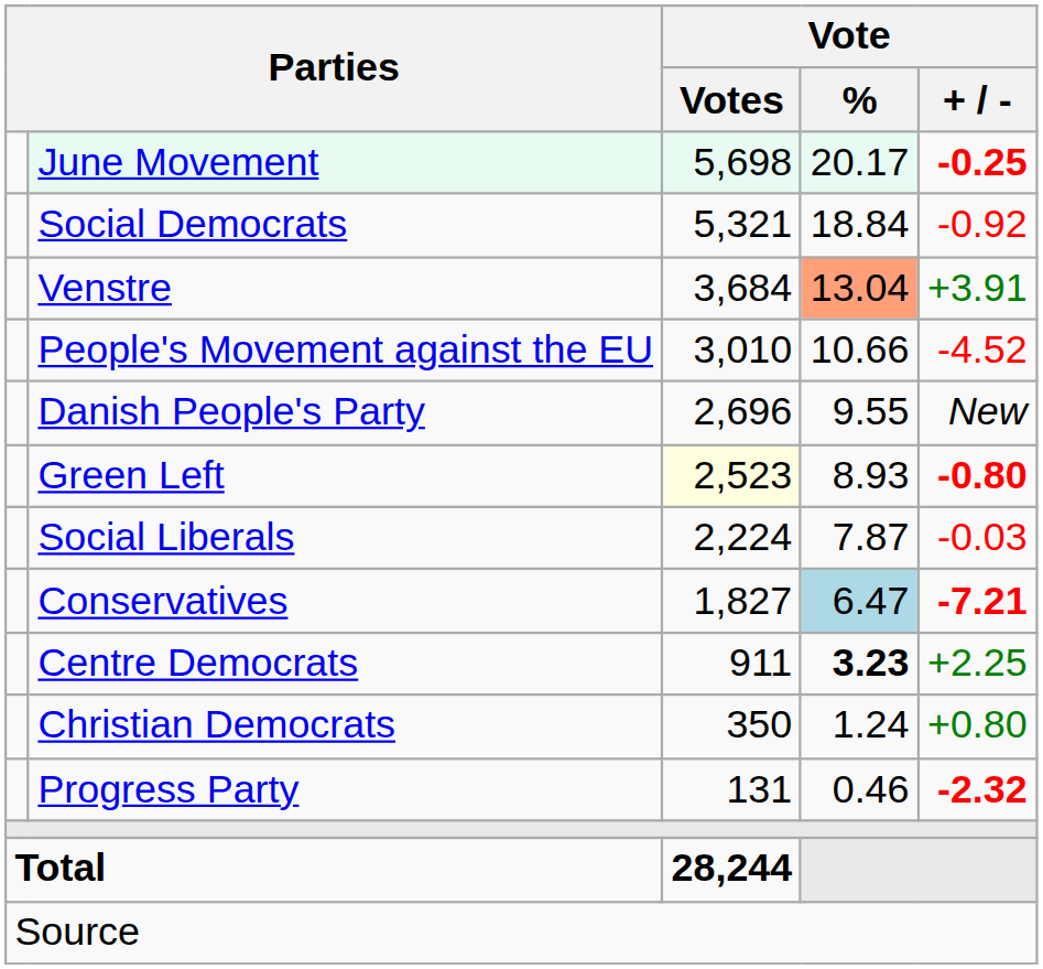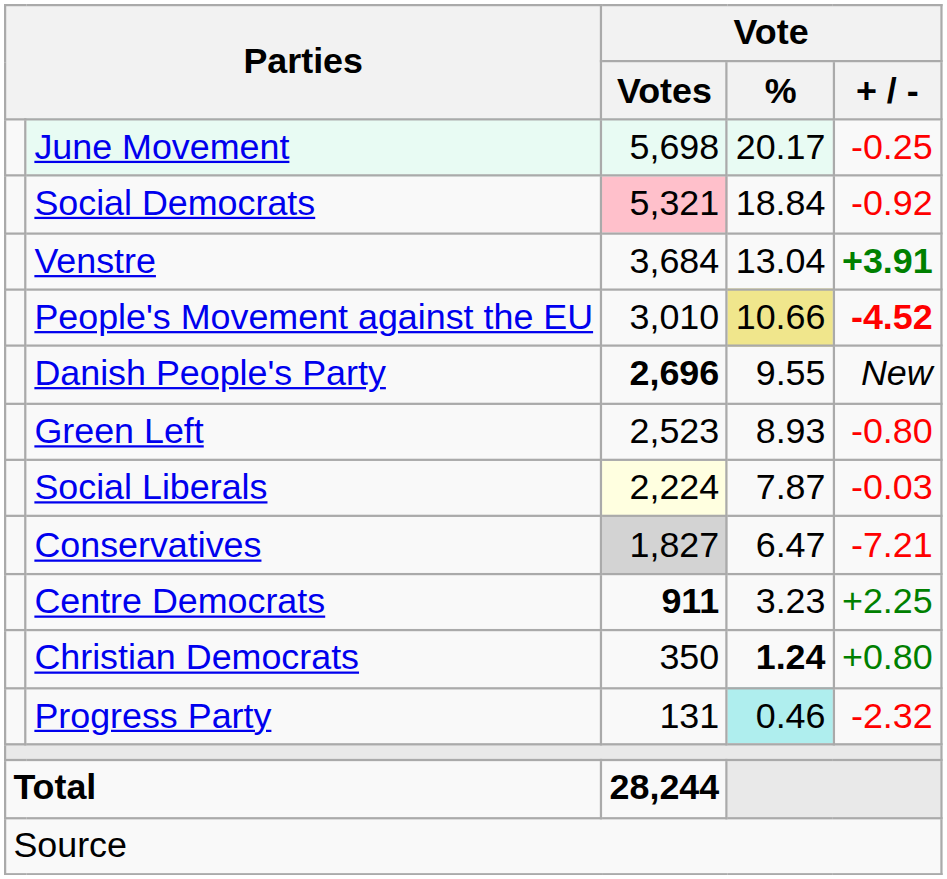June Movement | Vote / + / -: bold -> normal
Social Democrats | Vote / Votes: no background -> pink background
Venstre | Vote / %: lightsalmon background -> no background
Venstre | Vote / + / -: normal -> bold
People's Movement against the EU | Vote / %: no background -> khaki background
People's Movement against the EU | Vote / + / -: normal -> bold
Danish People's Party | Vote / Votes: normal -> bold
Green Left | Vote / Votes: lightyellow background -> no background
Green Left | Vote / + / -: bold -> normal
Social Liberals | Vote / Votes: no background -> lightyellow background
Conservatives | Vote / Votes: no background -> lightgrey background
Conservatives | Vote / %: lightblue background -> no background
Conservatives | Vote / + / -: bold -> normal
Centre Democrats | Vote / Votes: normal -> bold
Centre Democrats | Vote / %: bold -> normal
Christian Democrats | Vote / %: normal -> bold
Progress Party | Vote / %: no background -> paleturquoise background
Progress Party | Vote / + / -: bold -> normal
